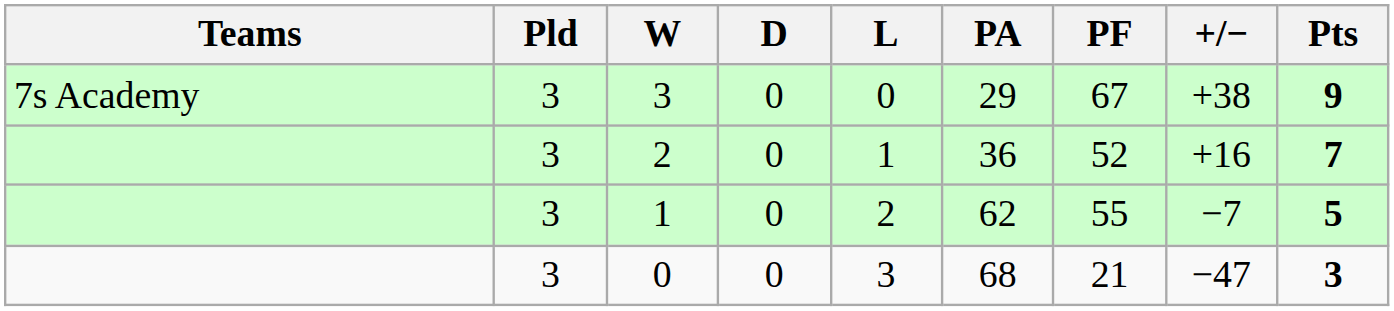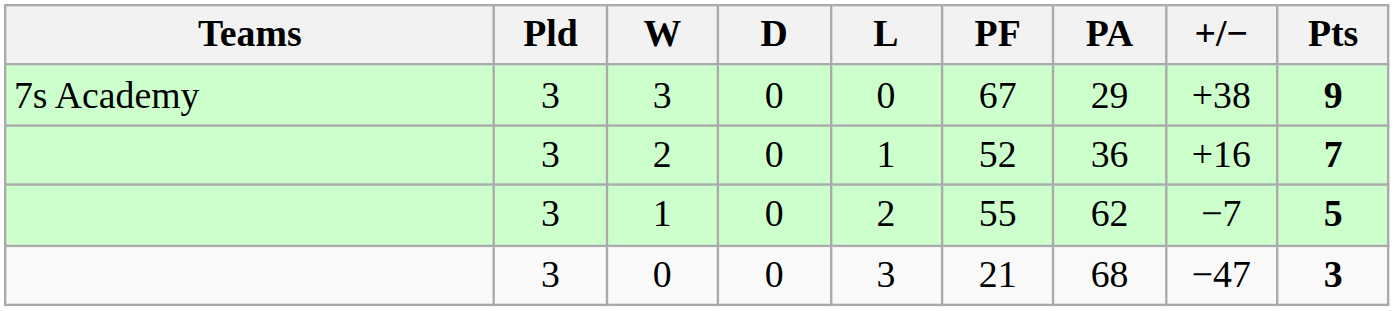columns swapped: PF <-> PA
